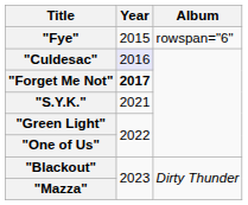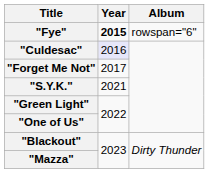"Fye" | Year: normal -> bold
"Forget Me Not" | Year: bold -> normal
